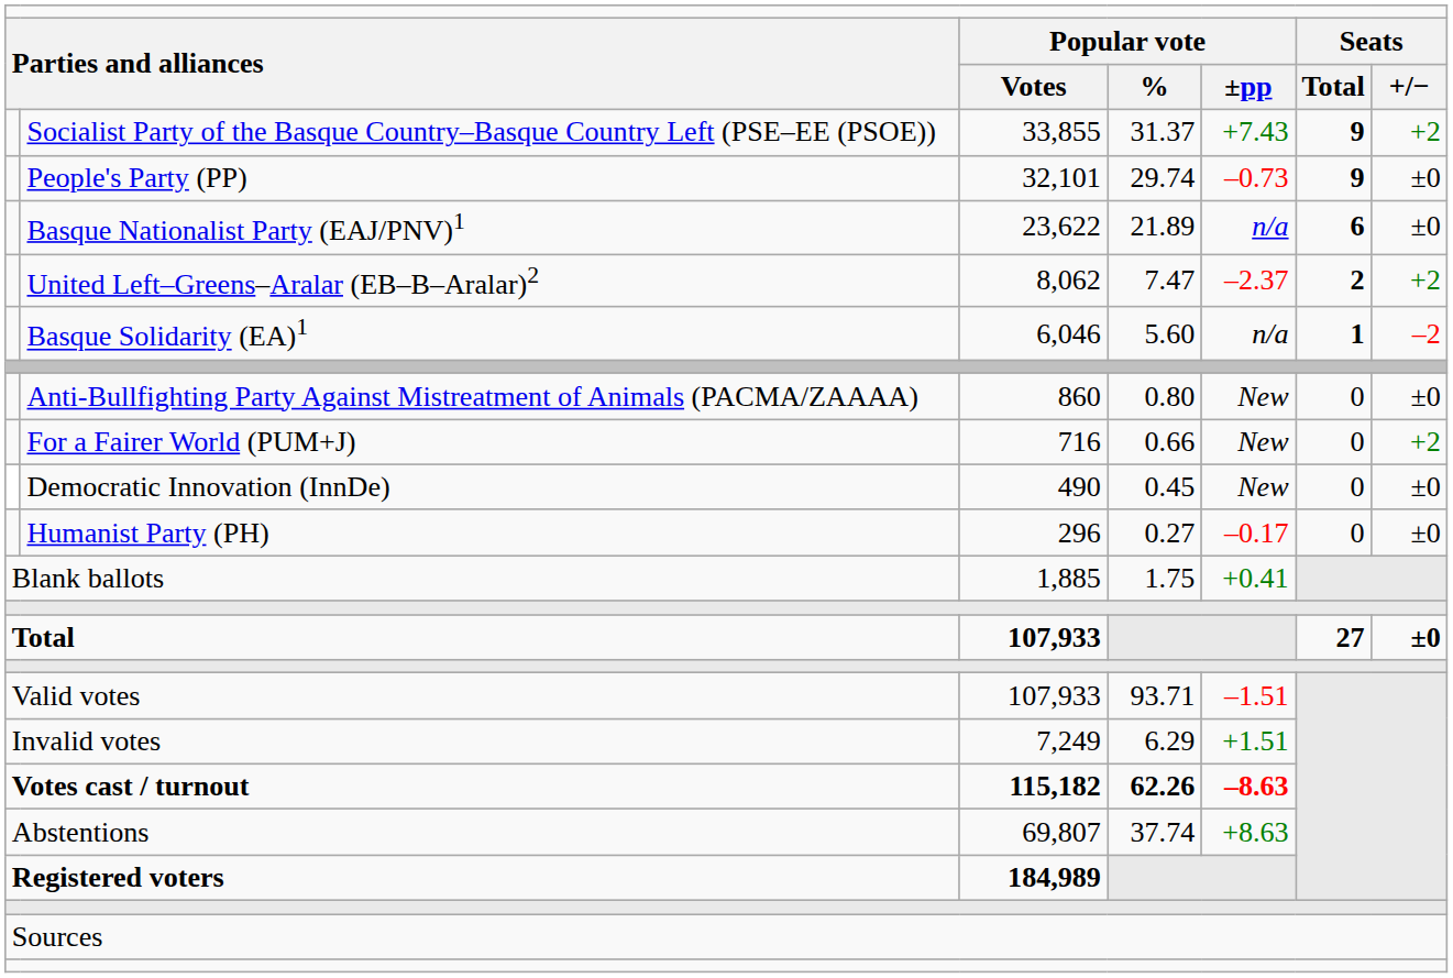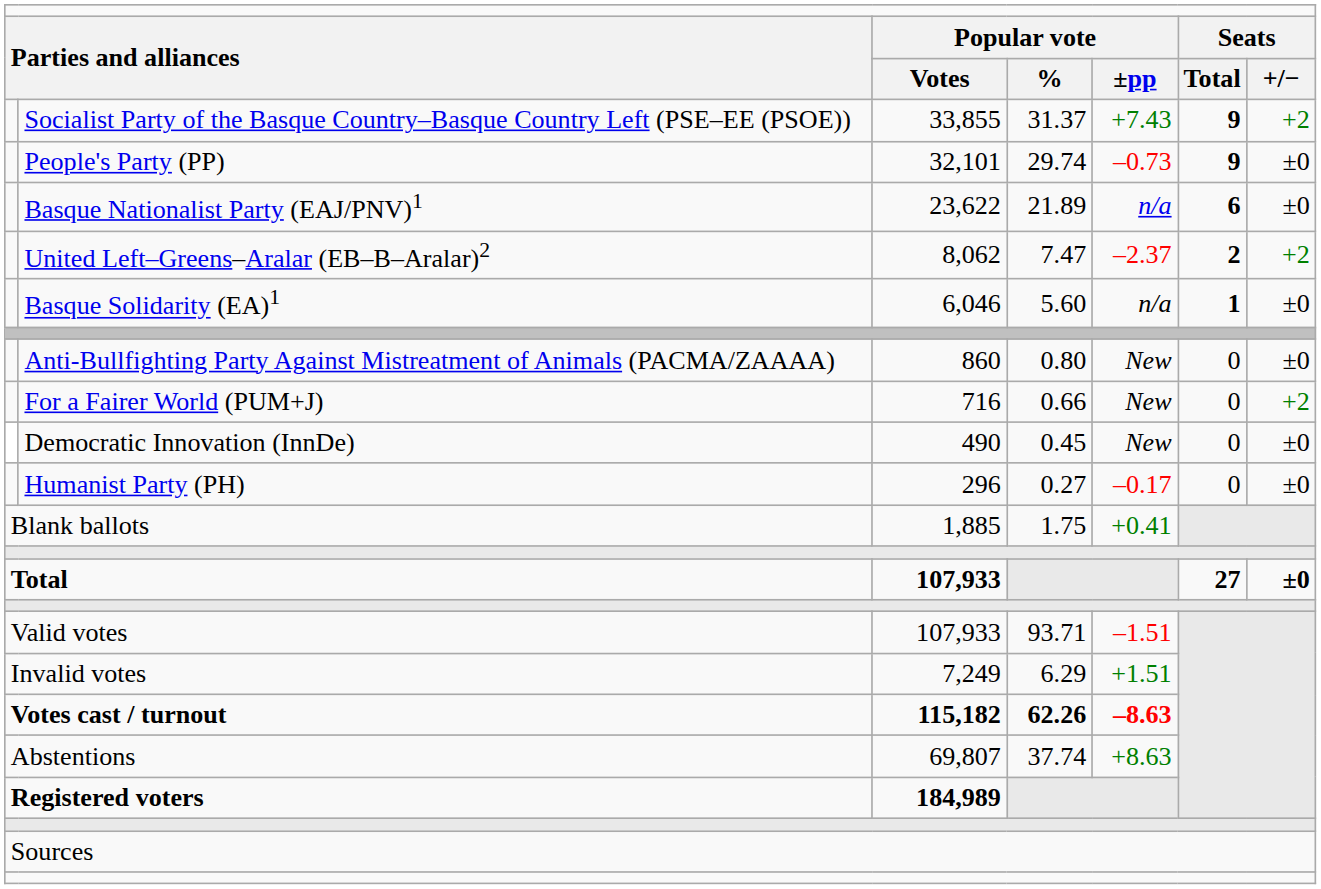Basque Solidarity (EA)1 | column 7: –2 -> ±0
